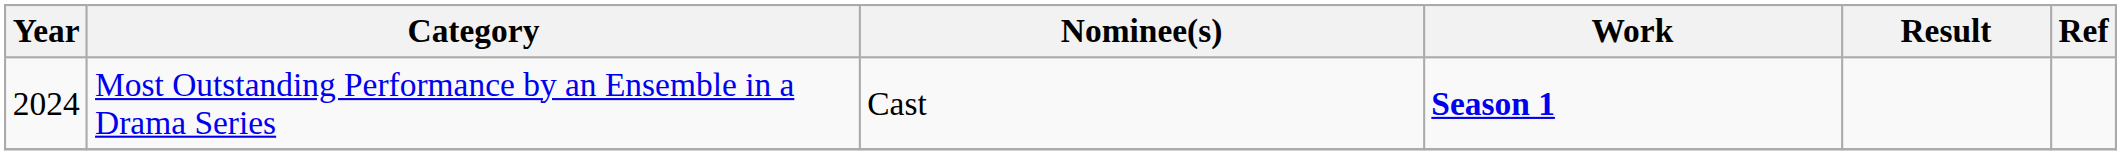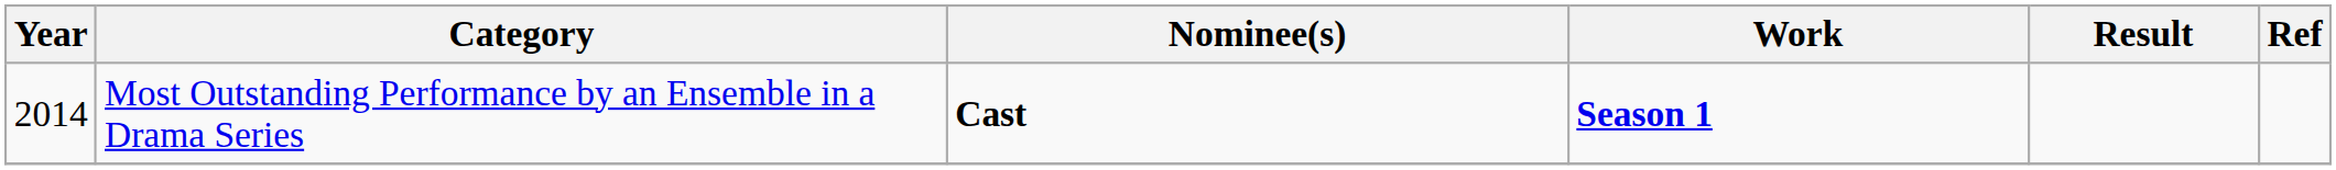row 2 | Year: 2024 -> 2014
row 2 | Nominee(s): normal -> bold
